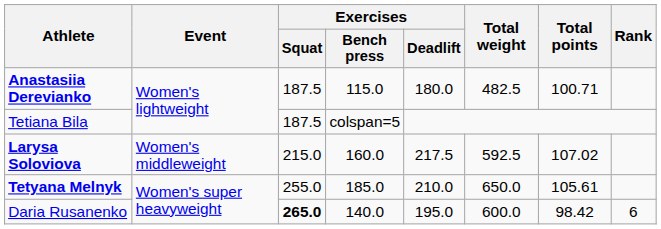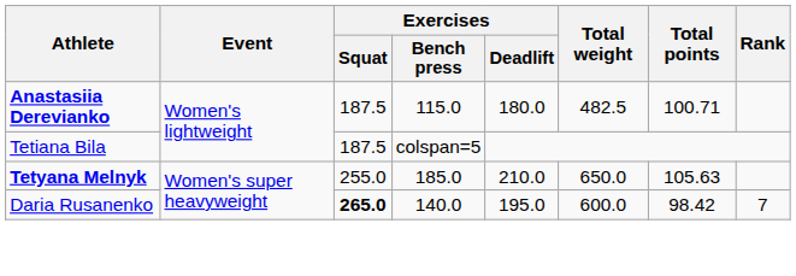- row: Larysa Soloviova | Women's middleweight | 215.0 | 160.0 | 217.5 | 592.5 | 107.02
Tetyana Melnyk | Total points: 105.61 -> 105.63
Daria Rusanenko | Rank: 6 -> 7
